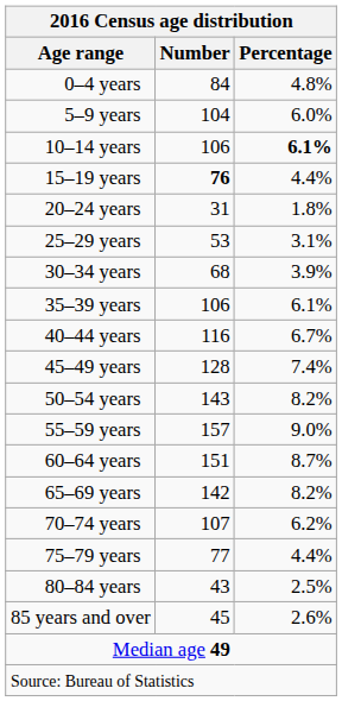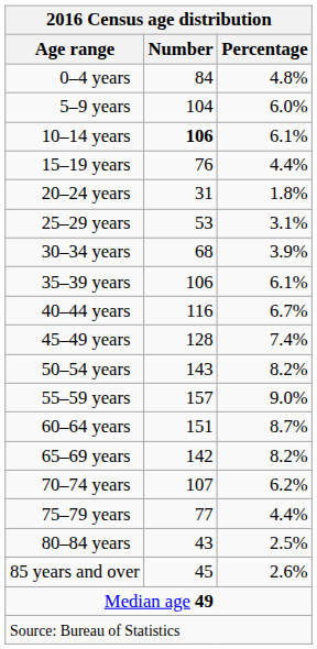10–14 years | Number: normal -> bold
10–14 years | Percentage: bold -> normal
15–19 years | Number: bold -> normal
